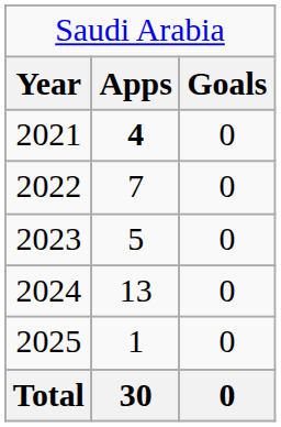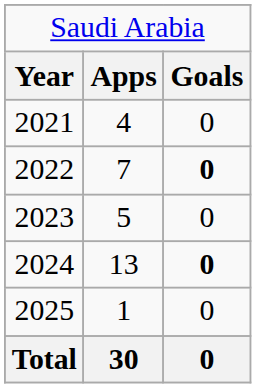2021 | column 2: bold -> normal
2022 | column 3: normal -> bold
2024 | column 3: normal -> bold
